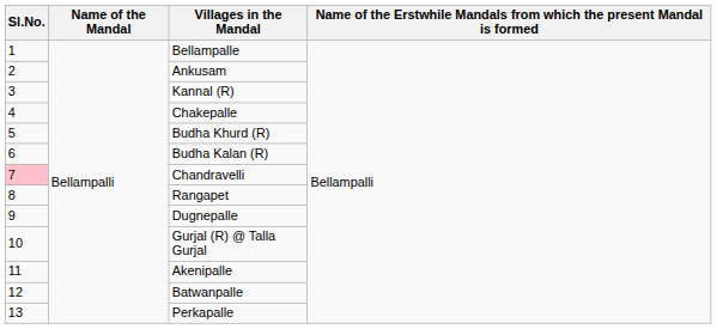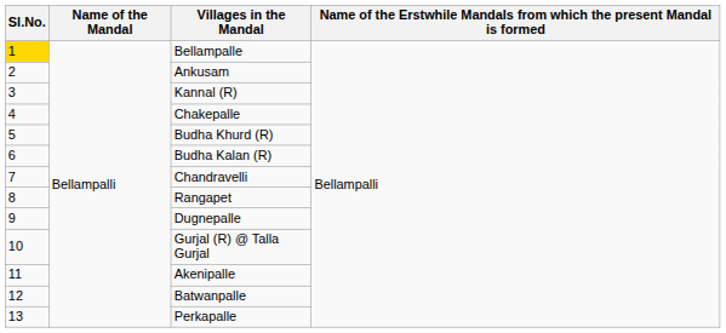Bellampalle | Sl.No.: no background -> gold background
Chandravelli | Sl.No.: pink background -> no background
